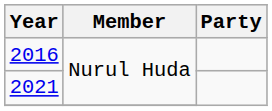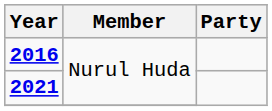2016 | Year: normal -> bold
2021 | Year: normal -> bold
